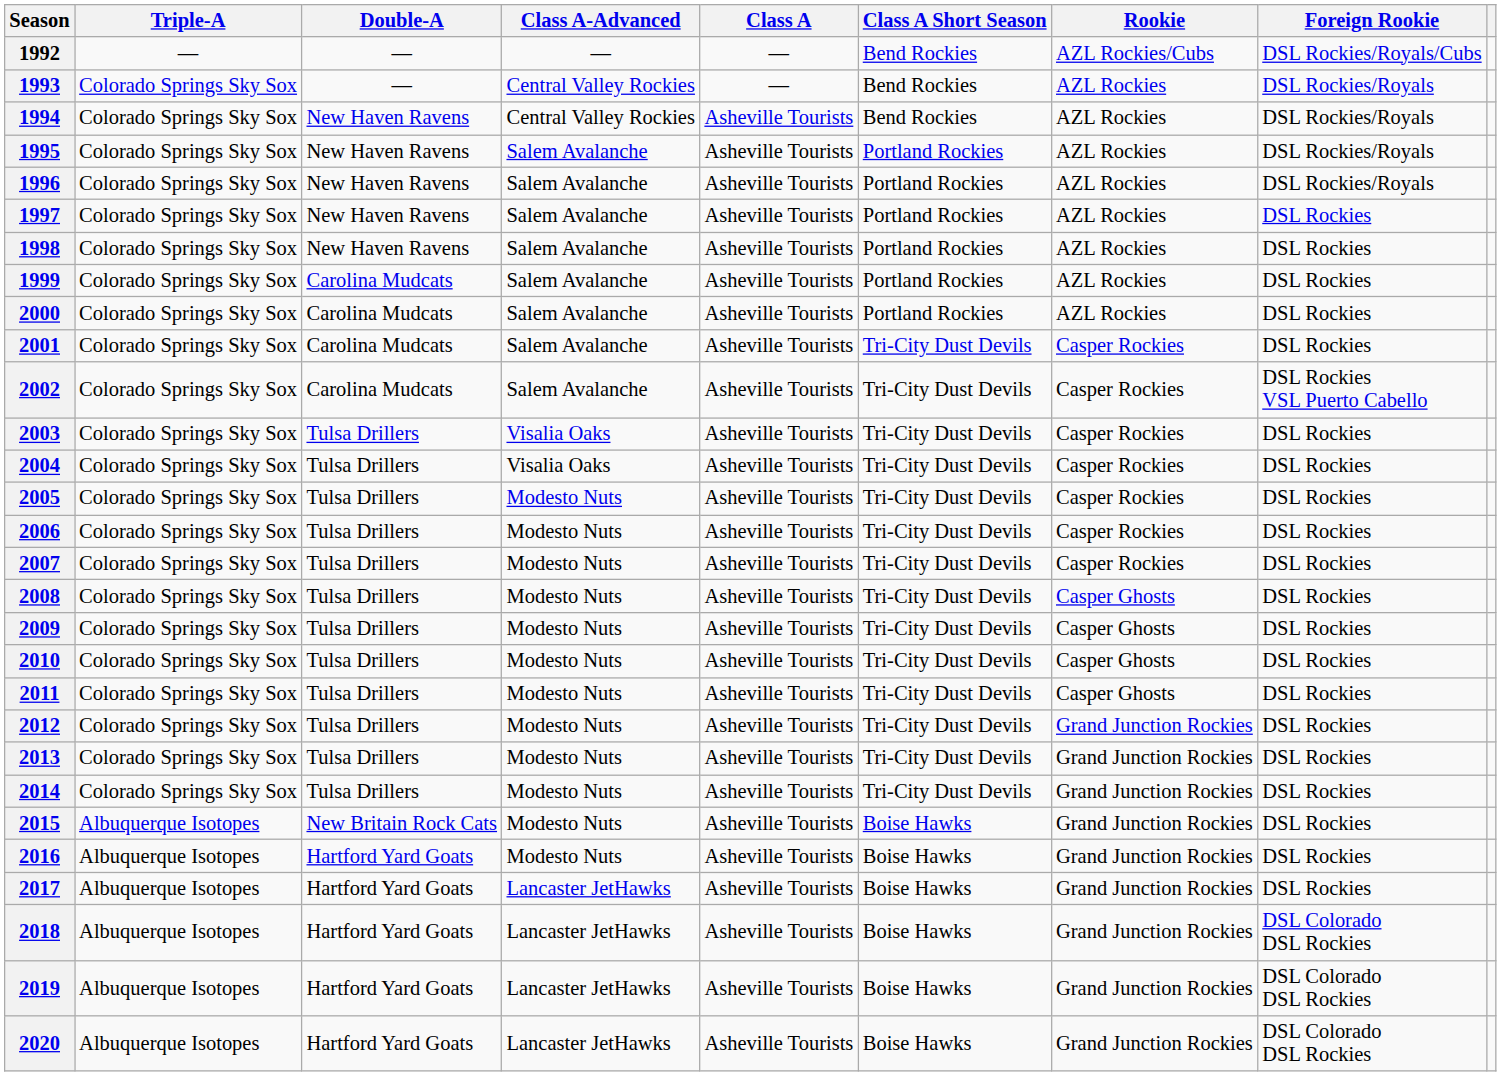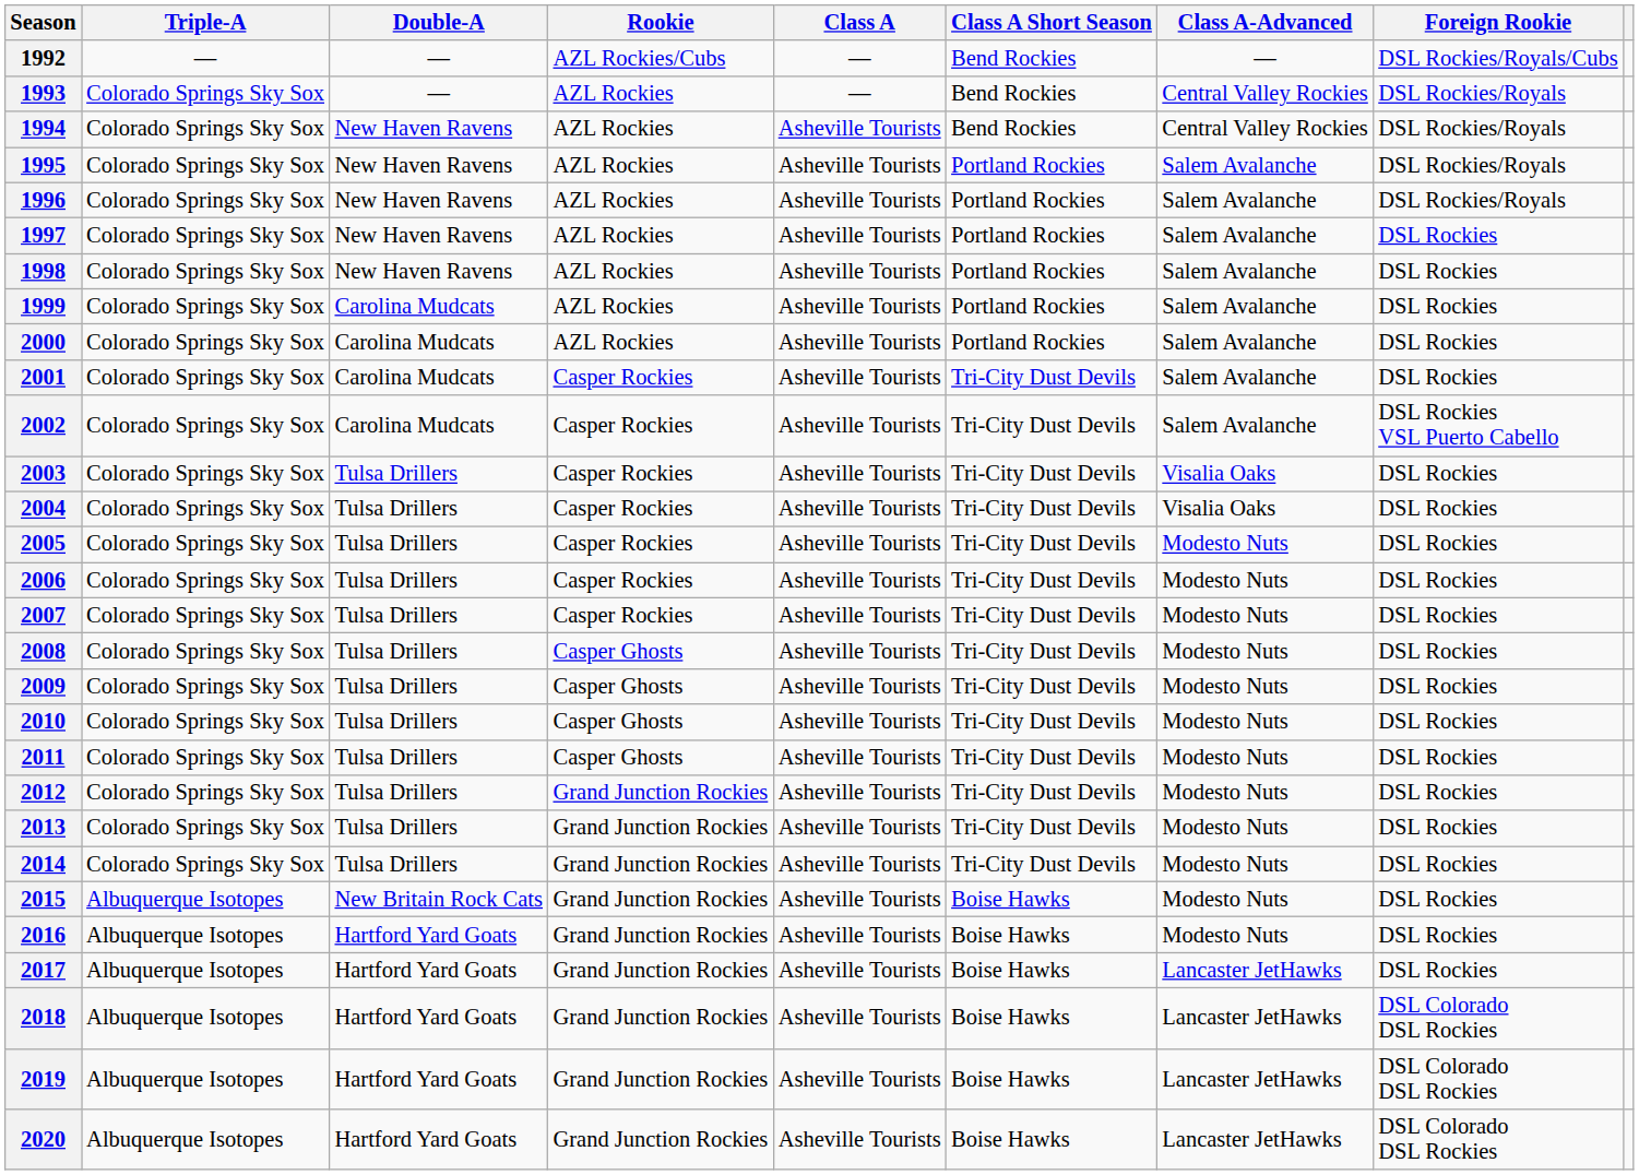columns swapped: Class A-Advanced <-> Rookie
